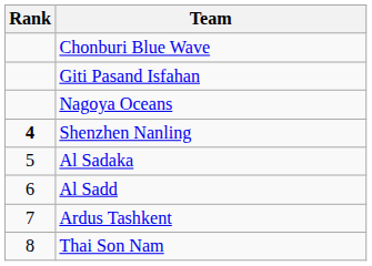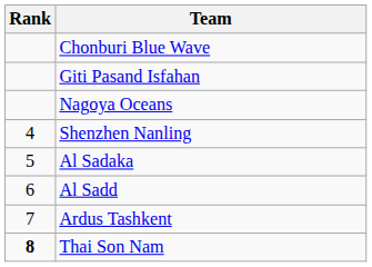Shenzhen Nanling | Rank: bold -> normal
Thai Son Nam | Rank: normal -> bold
